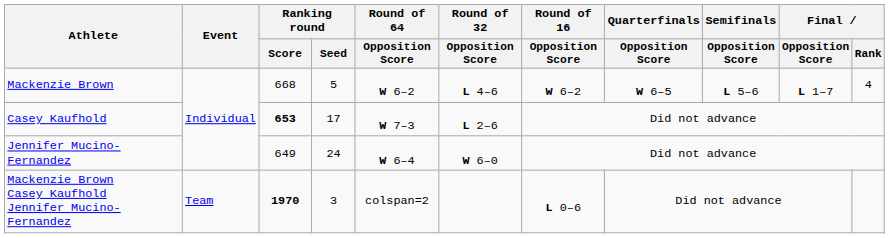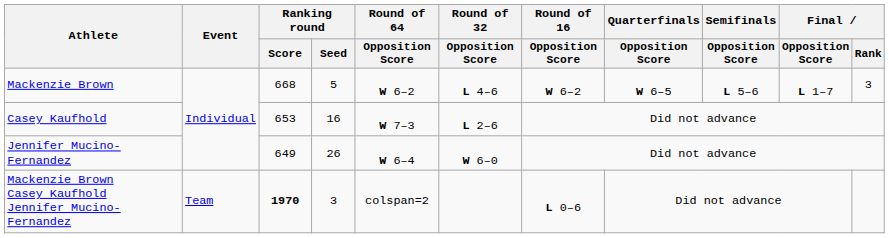Mackenzie Brown | Final / Rank: 4 -> 3
Casey Kaufhold | Ranking round / Score: bold -> normal
Casey Kaufhold | Ranking round / Seed: 17 -> 16
Jennifer Mucino-Fernandez | Ranking round / Seed: 24 -> 26
